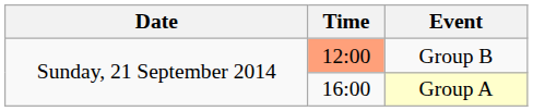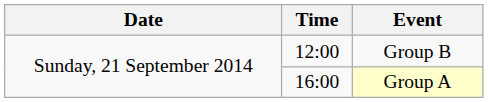Group B | Time: lightsalmon background -> no background
